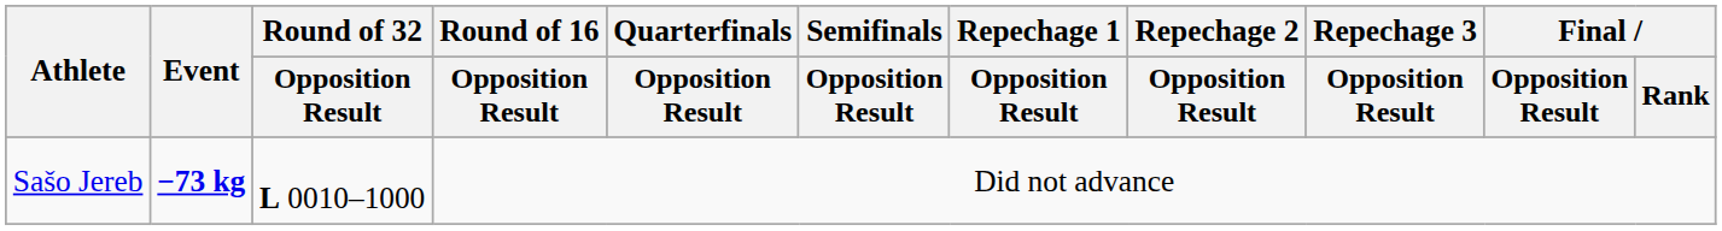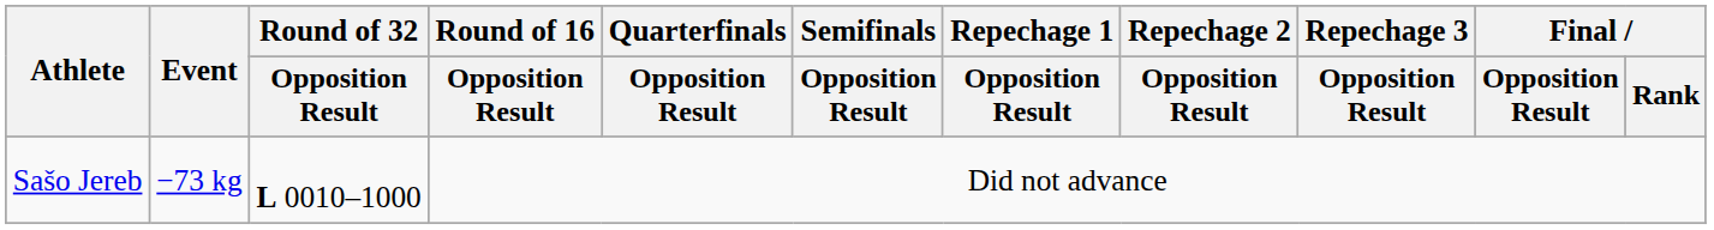Sašo Jereb | Event: bold -> normal
